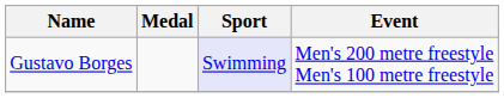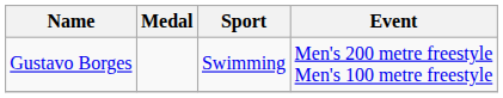Gustavo Borges | Sport: lavender background -> no background
